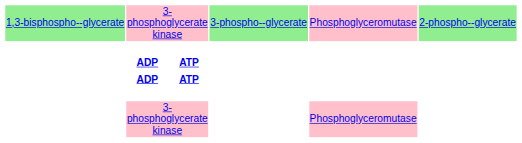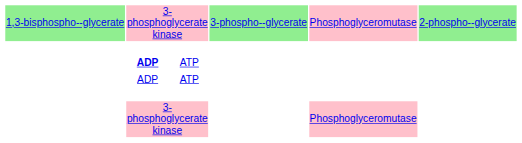row 2 | column 3: bold -> normal
row 3 | column 2: bold -> normal
row 3 | column 3: bold -> normal
